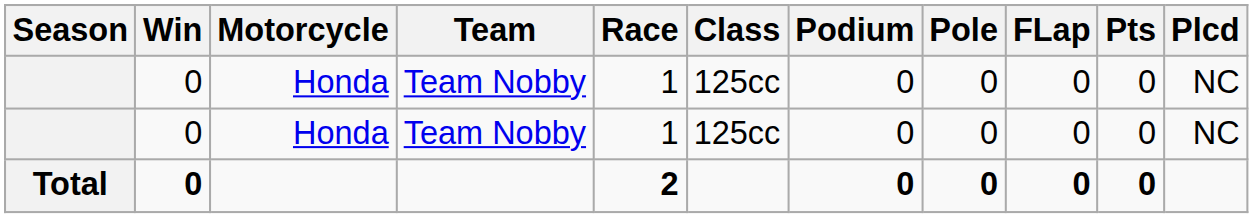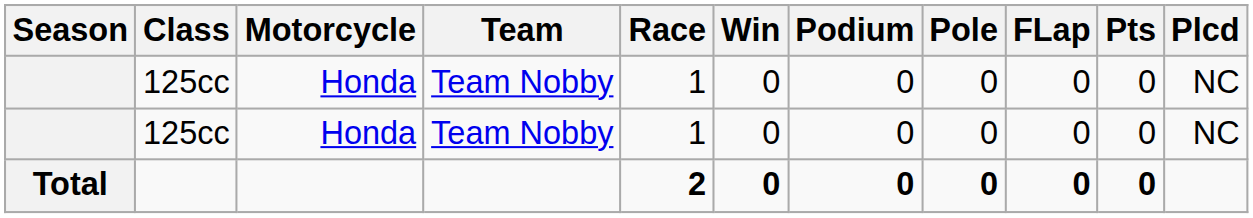columns swapped: Class <-> Win
